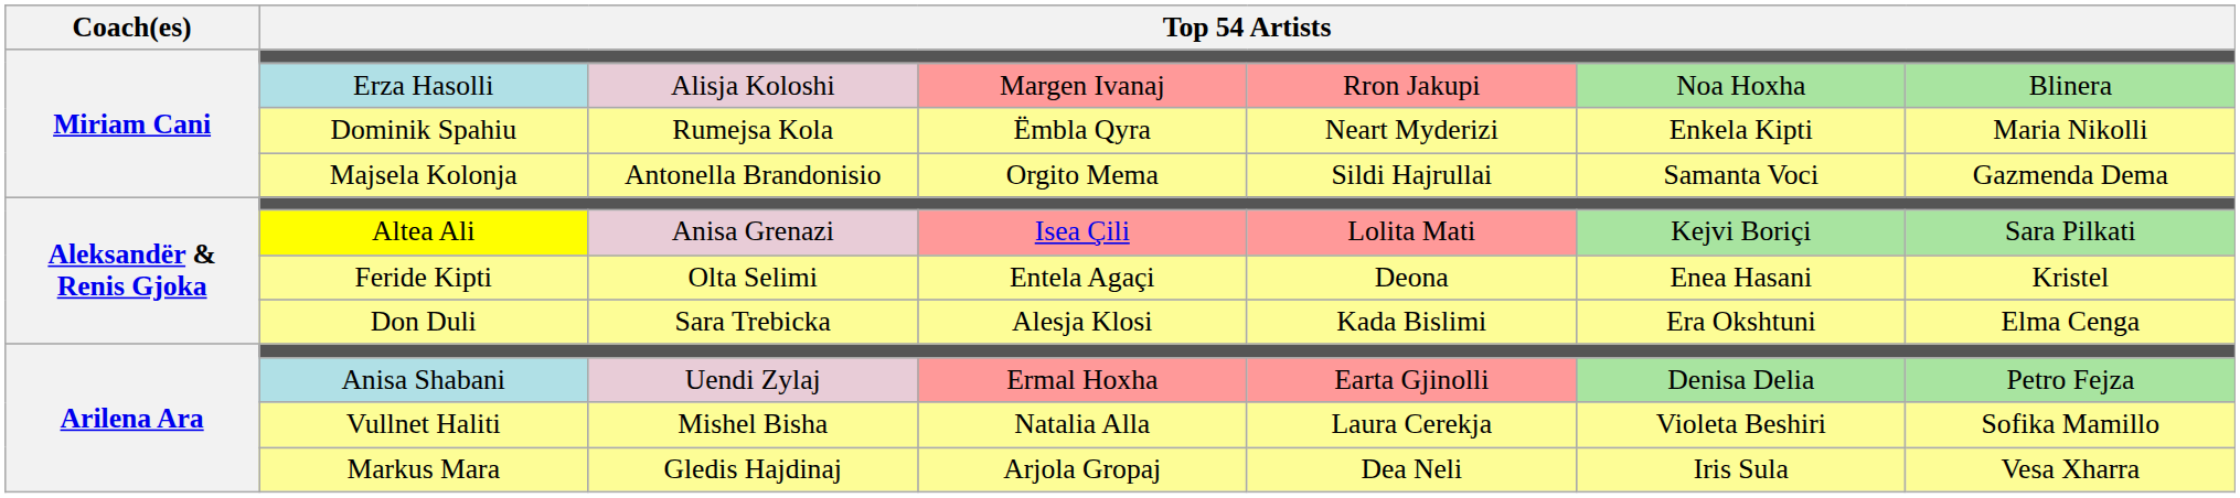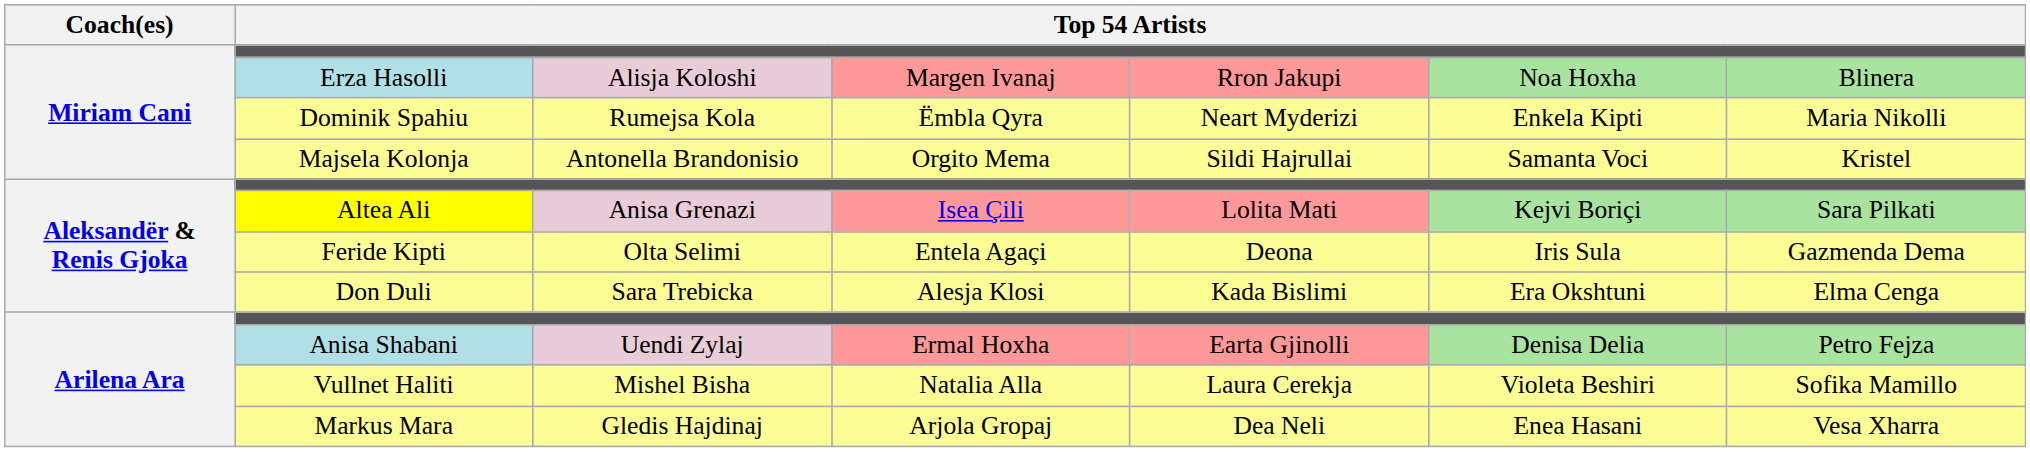Majsela Kolonja | column 7: Gazmenda Dema -> Kristel
Feride Kipti | column 6: Enea Hasani -> Iris Sula
Feride Kipti | column 7: Kristel -> Gazmenda Dema
Markus Mara | column 6: Iris Sula -> Enea Hasani
